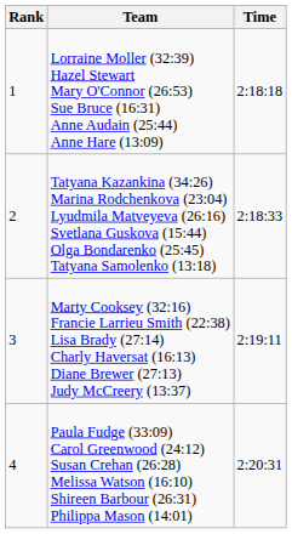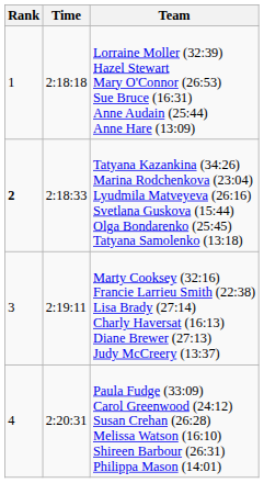columns swapped: Team <-> Time
row 3 | Rank: normal -> bold
